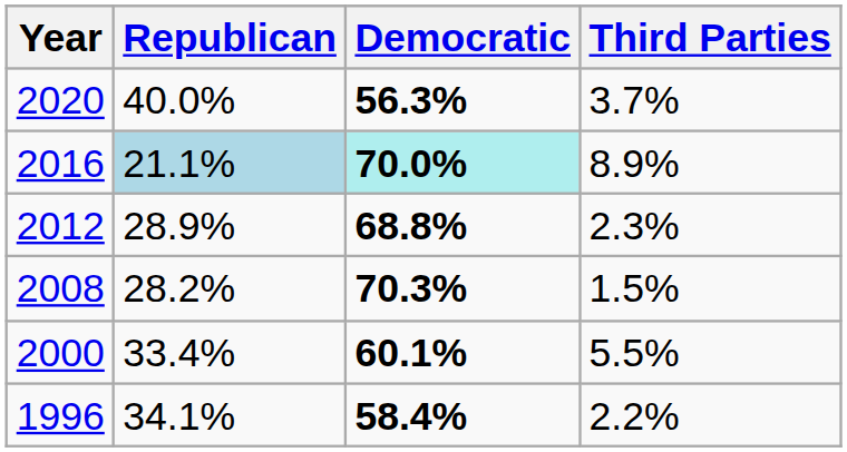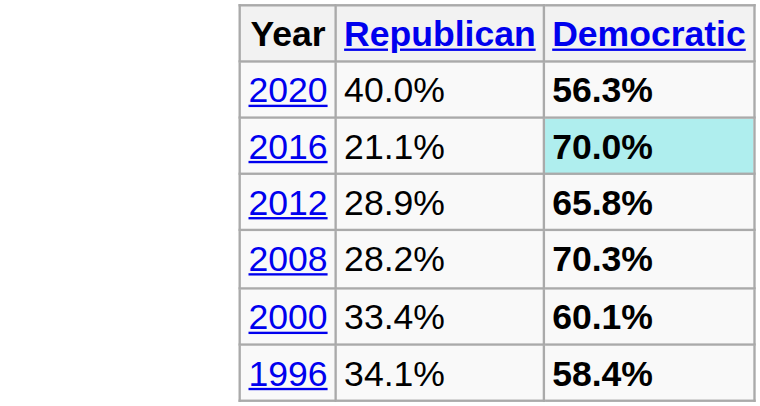- column: Third Parties | 3.7% | 8.9% | 2.3% | 1.5% | 5.5% | 2.2%
2016 | Republican: lightblue background -> no background
2012 | Democratic: 68.8% -> 65.8%
